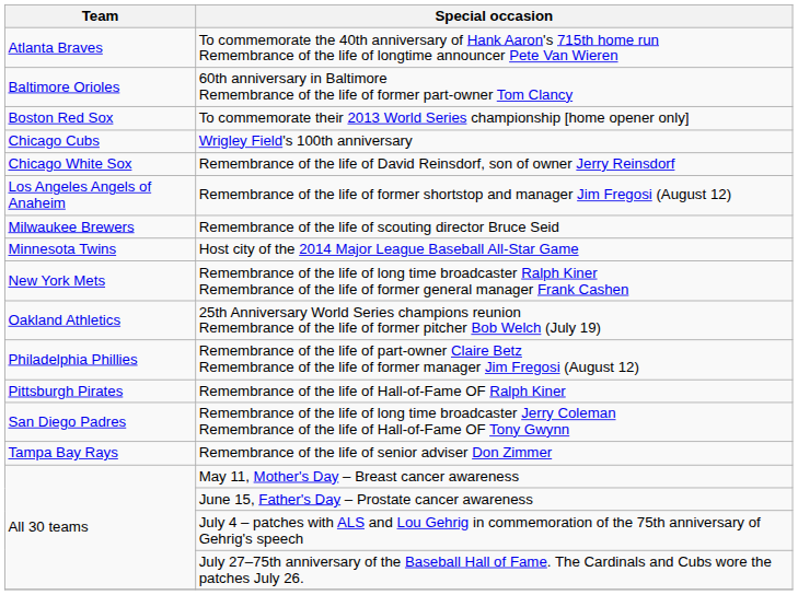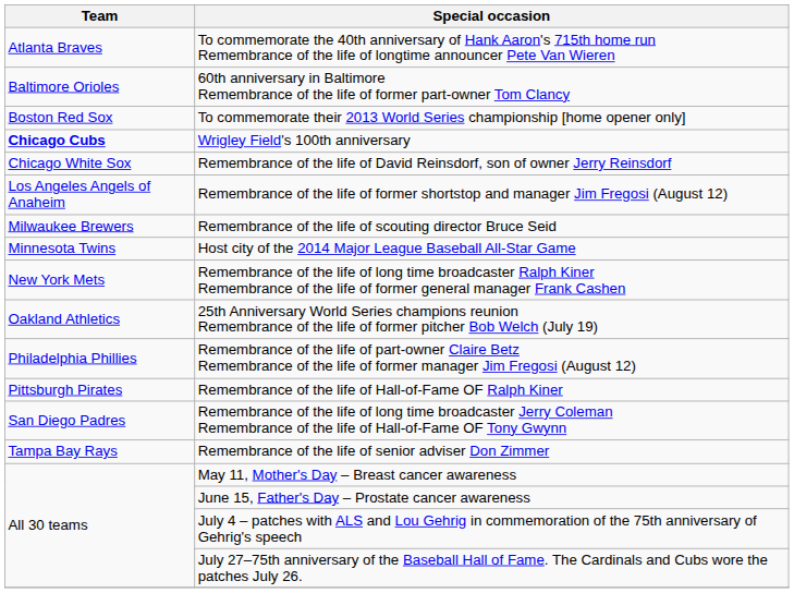Wrigley Field's 100th anniversary | Team: normal -> bold
